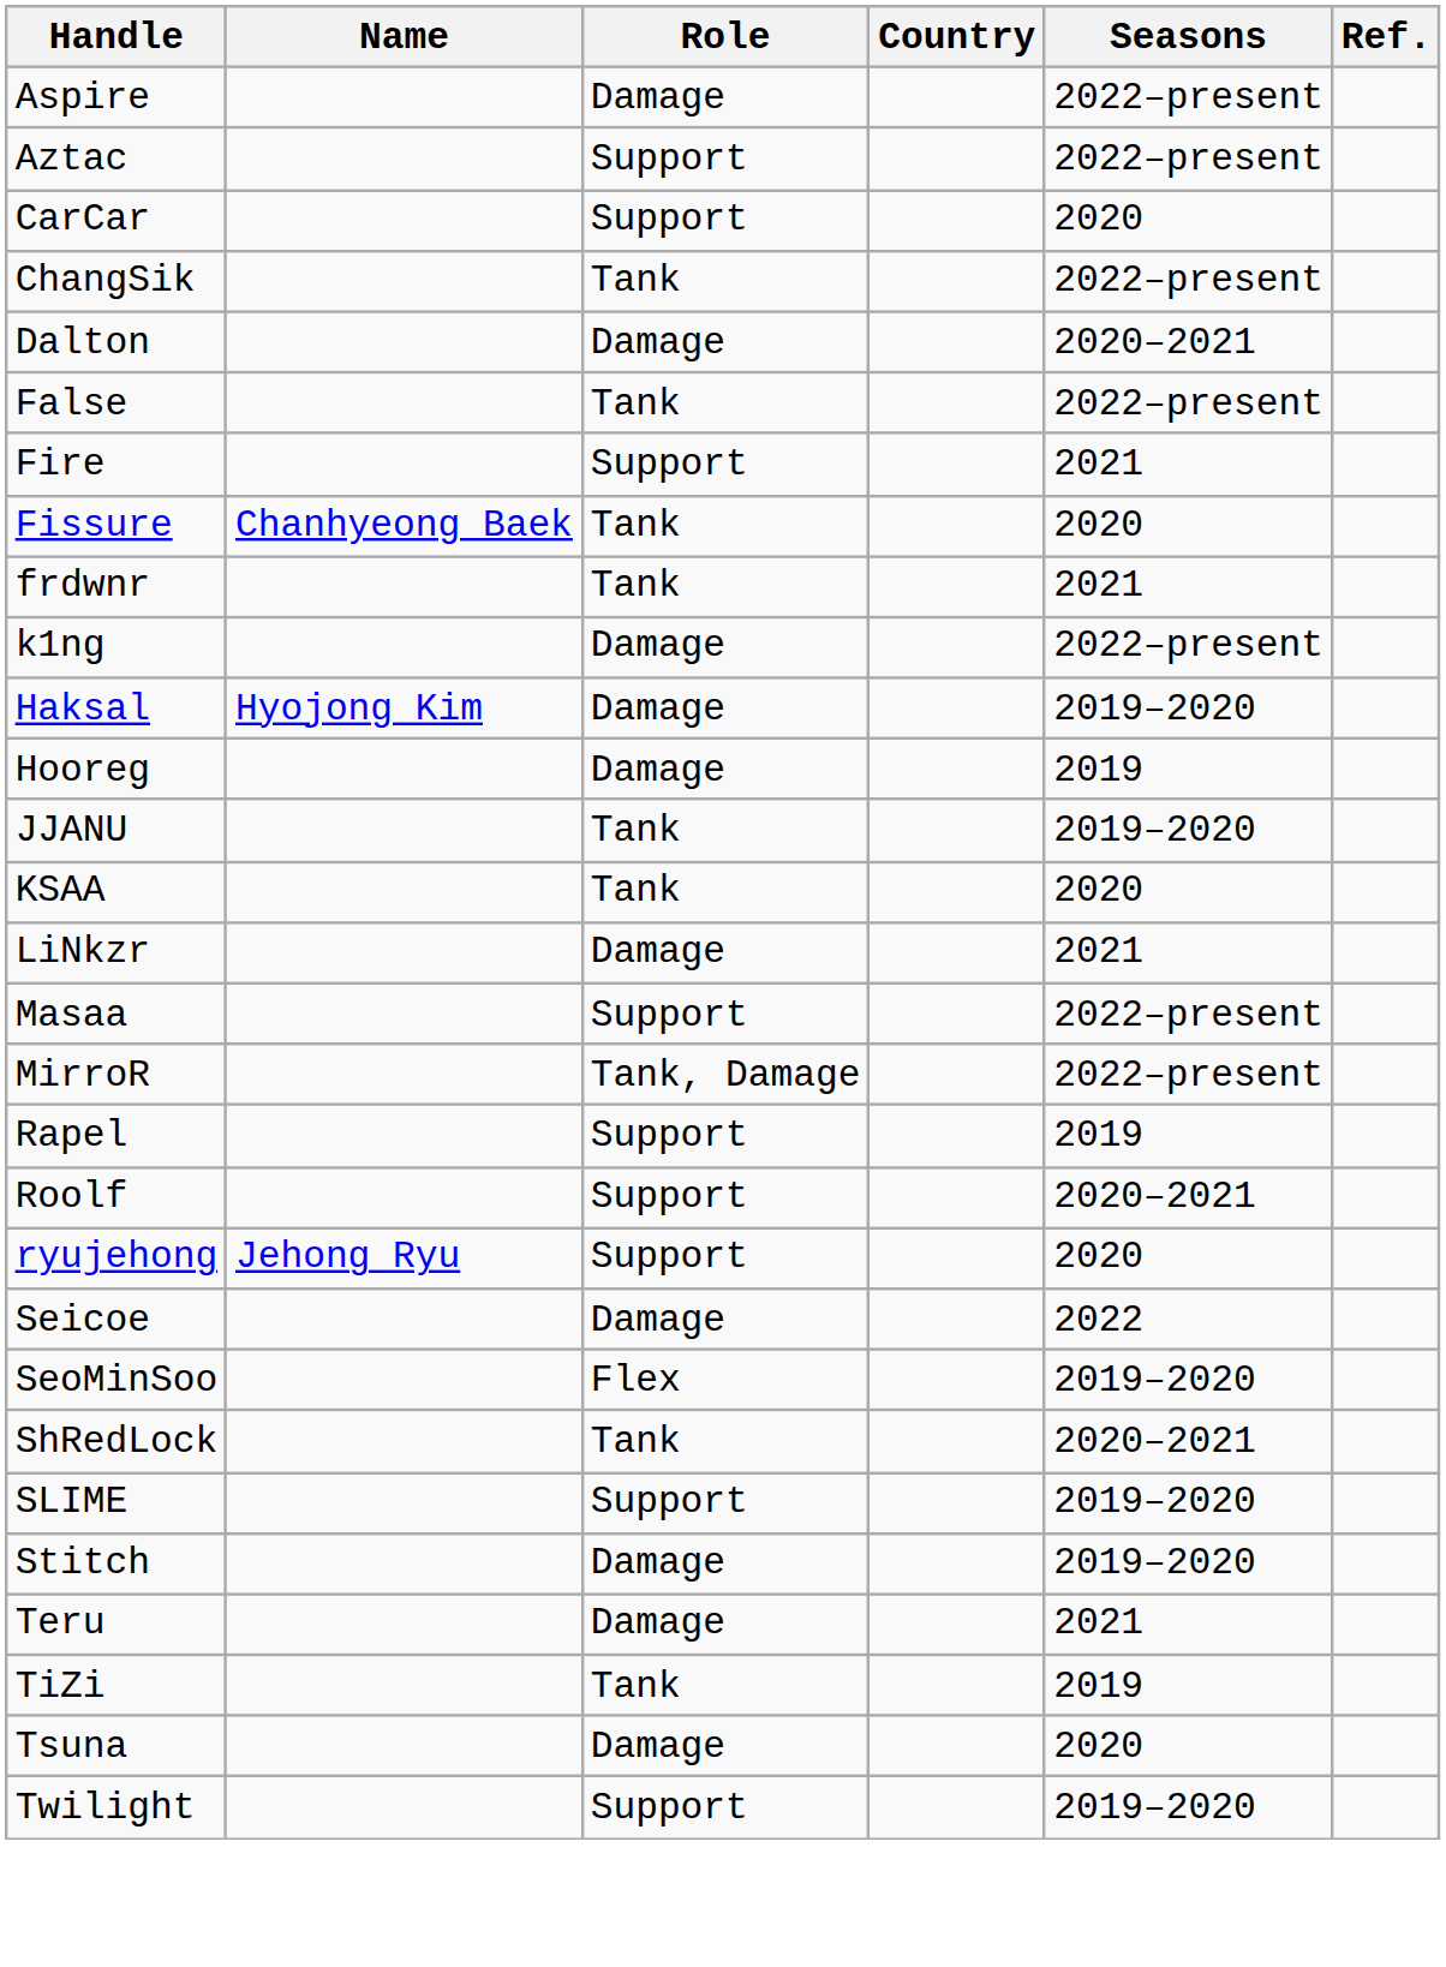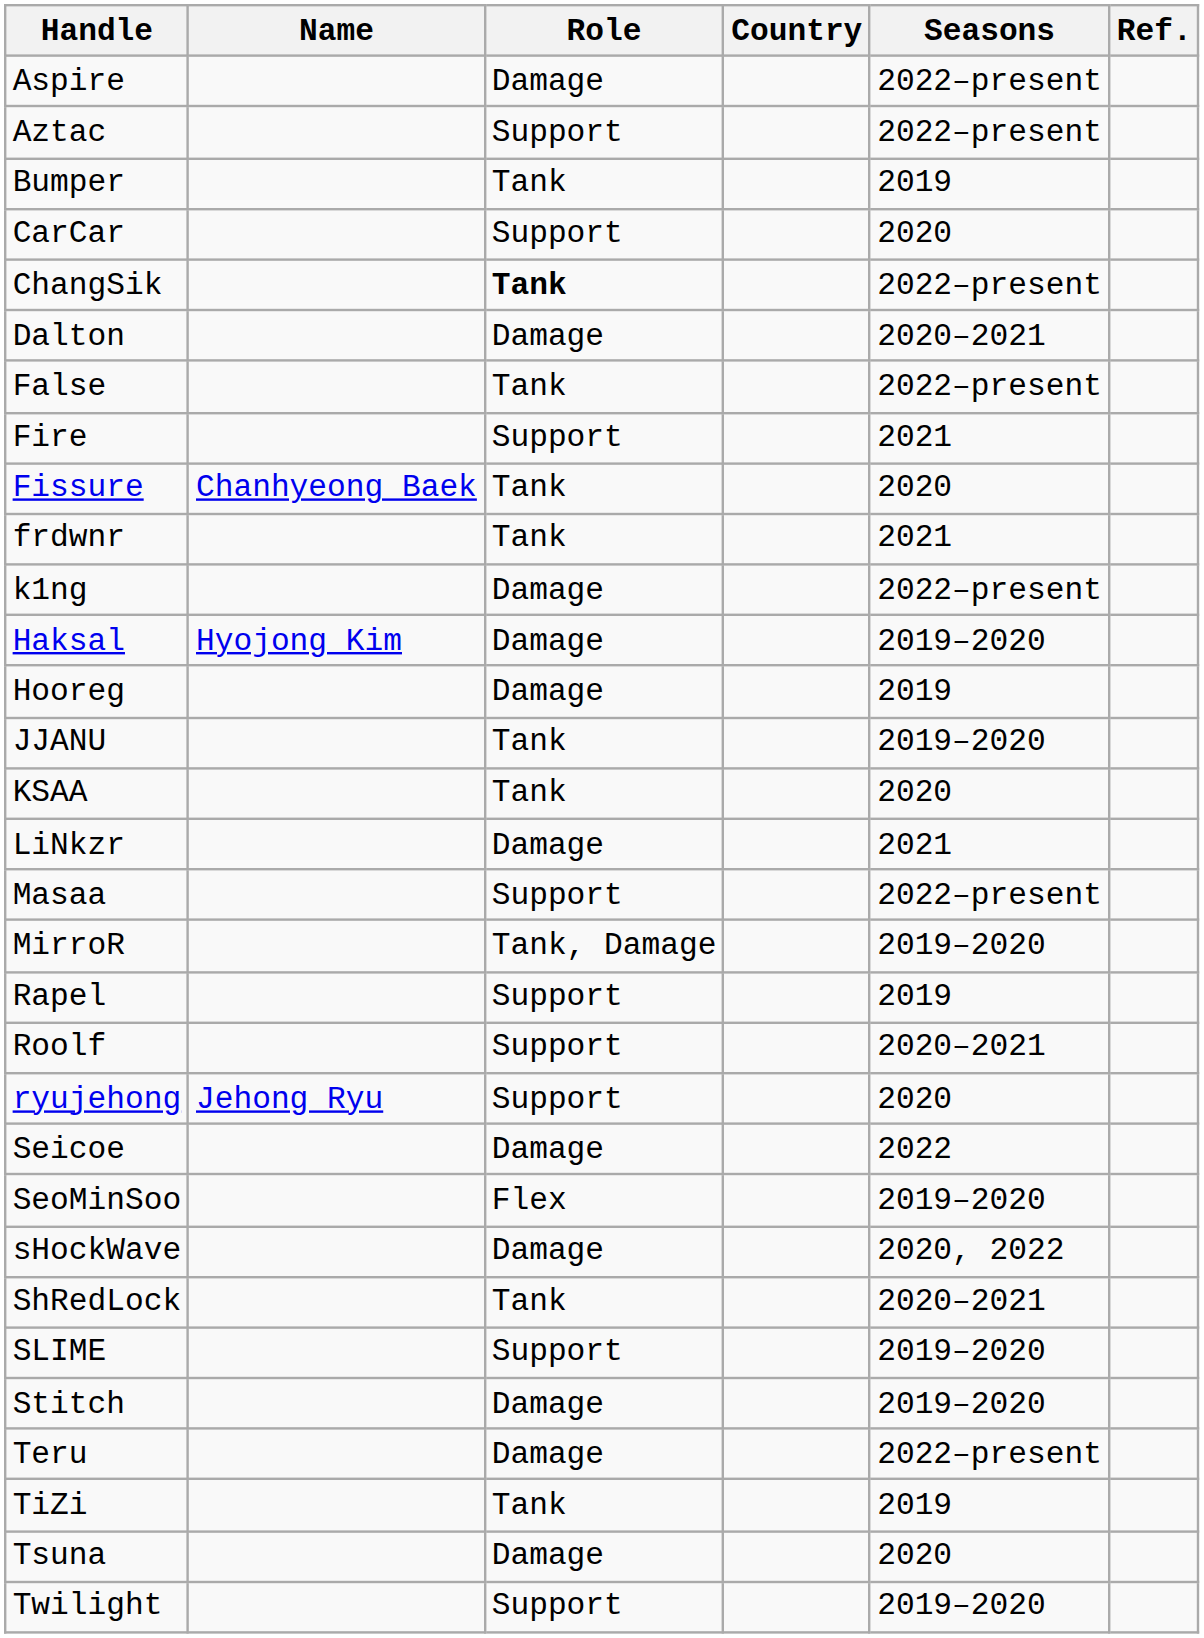+ row: Bumper | Tank | 2019
ChangSik | Role: normal -> bold
MirroR | Seasons: 2022–present -> 2019–2020
+ row: sHockWave | Damage | 2020, 2022
Teru | Seasons: 2021 -> 2022–present
